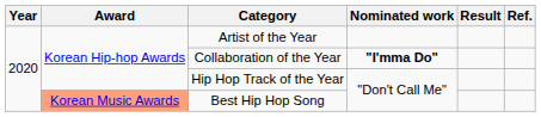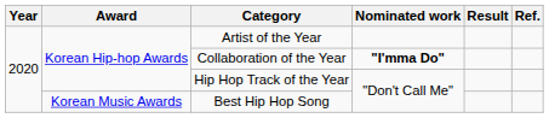Best Hip Hop Song | Award: lightsalmon background -> no background
